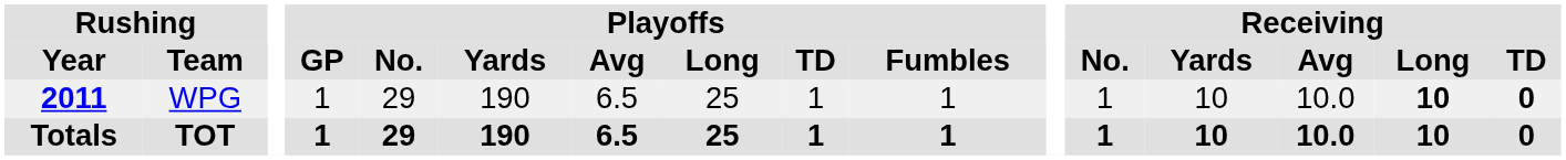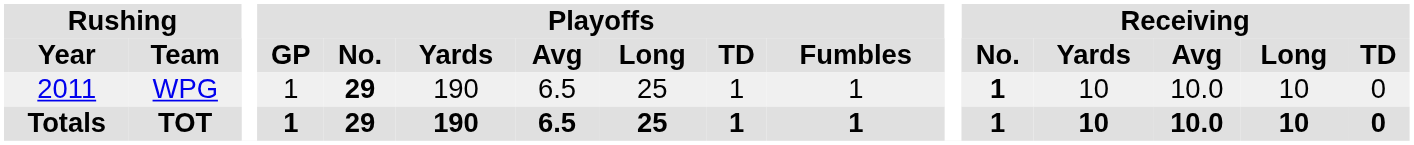WPG | Rushing / Year: bold -> normal
WPG | Playoffs / No.: normal -> bold
WPG | Receiving / No.: normal -> bold
WPG | Receiving / Long: bold -> normal
WPG | Receiving / TD: bold -> normal
